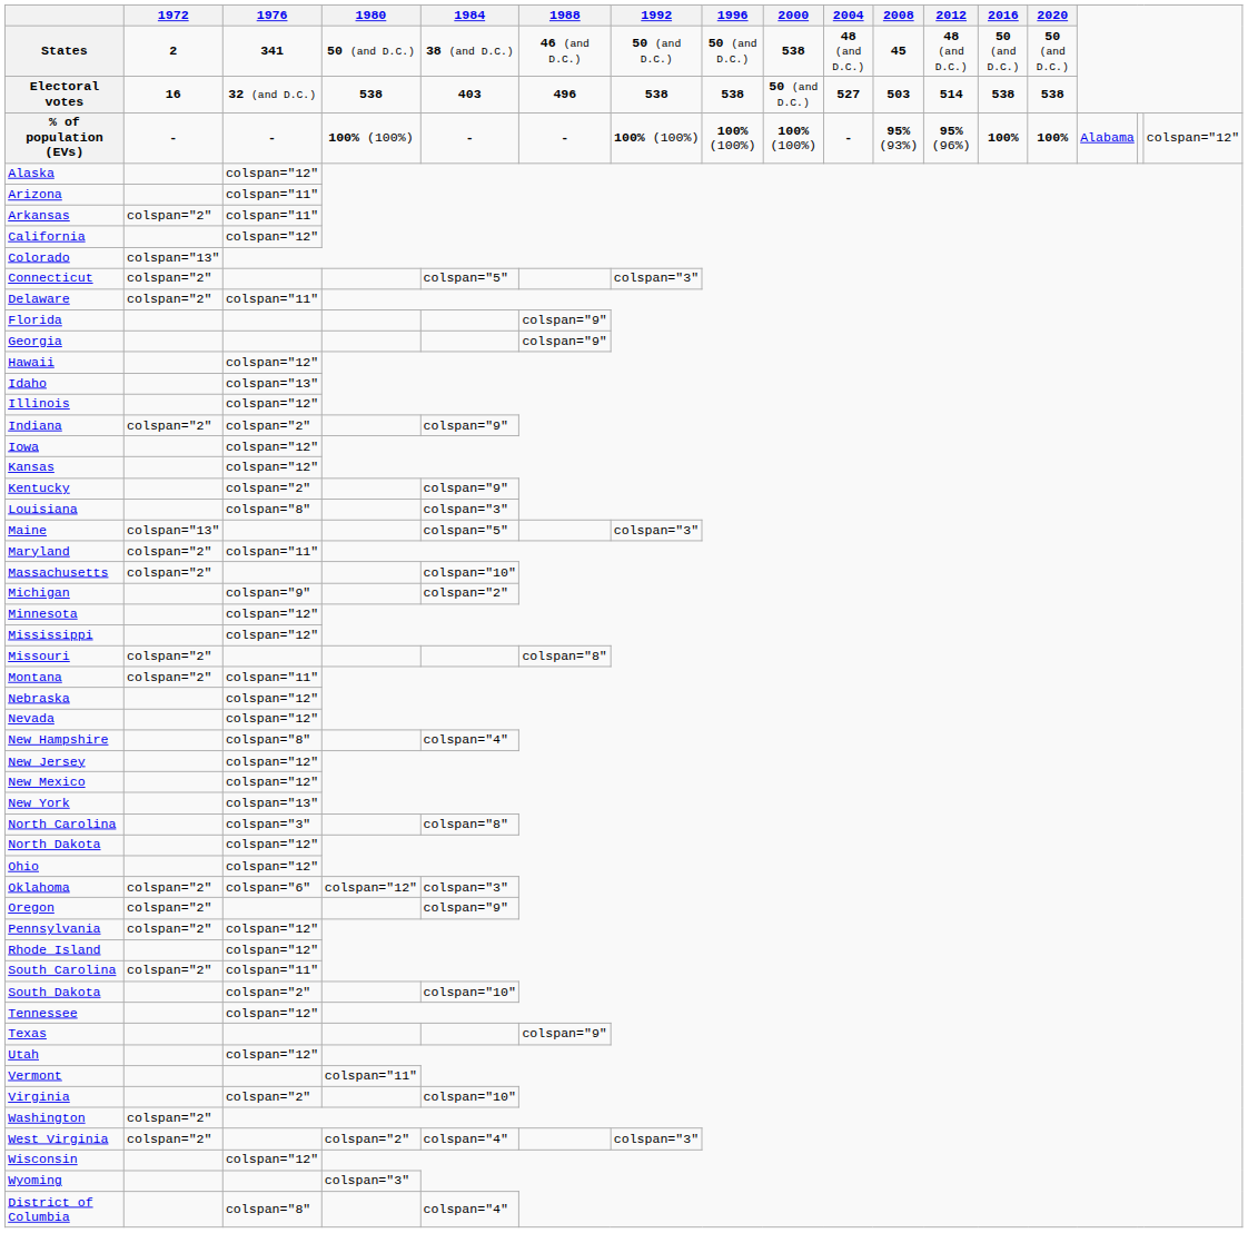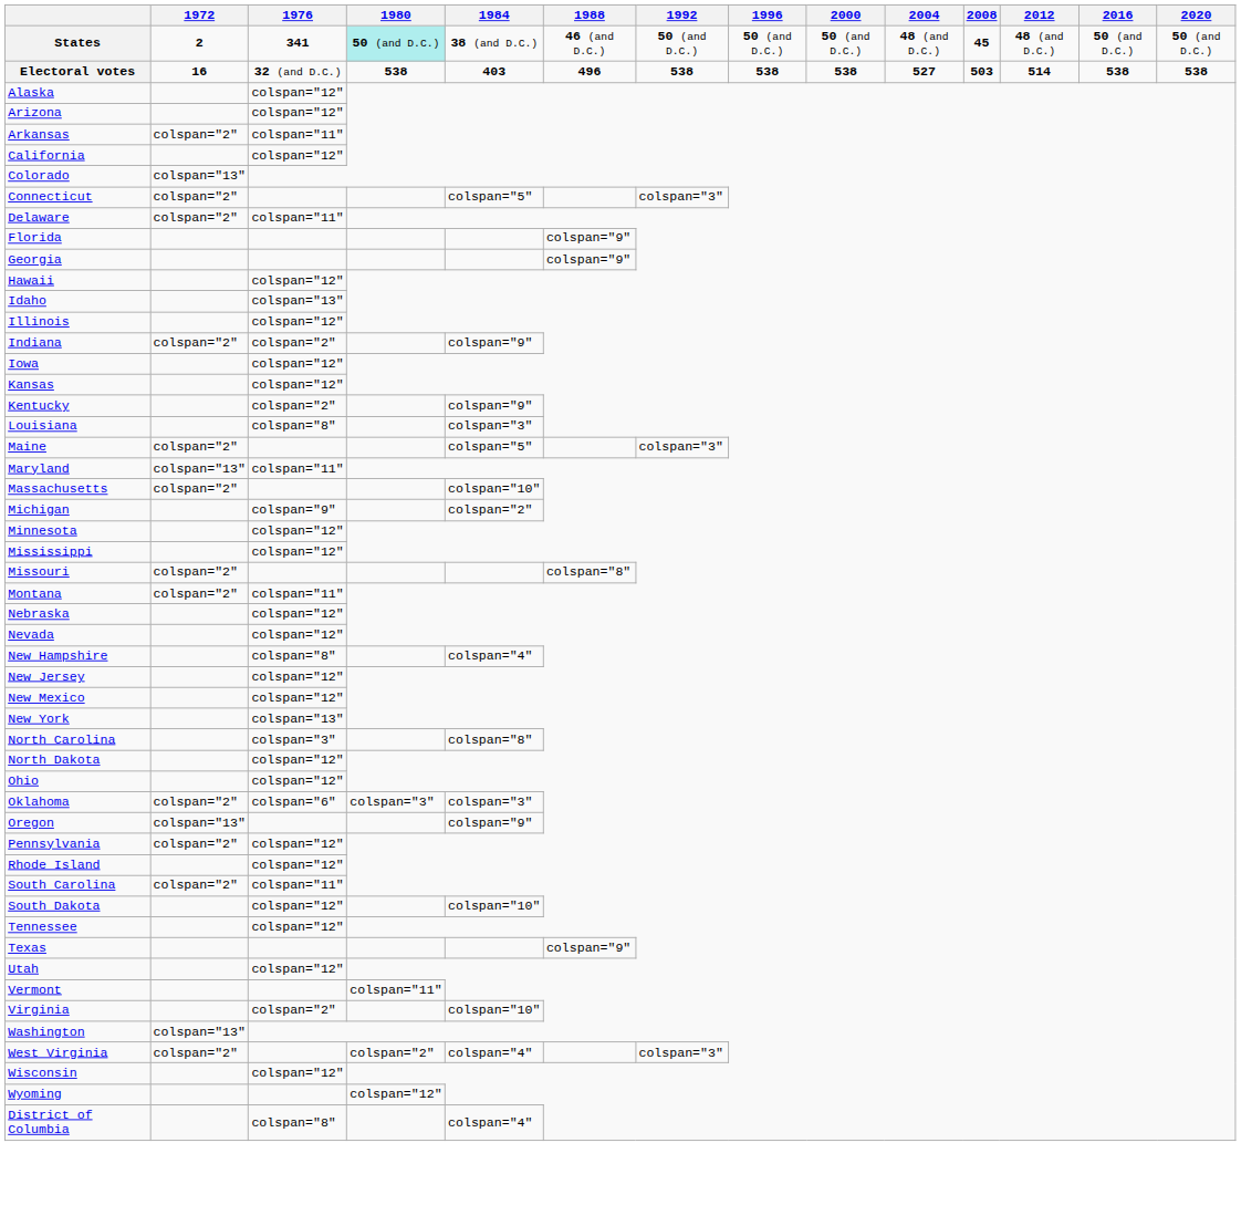States | 1980: no background -> paleturquoise background
States | 2000: 538 -> 50 (and D.C.)
Electoral votes | 2000: 50 (and D.C.) -> 538
- row: % of population (EVs) | - | - | 100% (100%) | - | - | 100% (100%) | 100% (100%) | 100% (100%) | - | 95% (93%) | 95% (96%) | 100% | 100% | Alabama | colspan="12"
Arizona | 1976: colspan="11" -> colspan="12"
Maine | 1972: colspan="13" -> colspan="2"
Maryland | 1972: colspan="2" -> colspan="13"
Oklahoma | 1980: colspan="12" -> colspan="3"
Oregon | 1972: colspan="2" -> colspan="13"
South Dakota | 1976: colspan="2" -> colspan="12"
Washington | 1972: colspan="2" -> colspan="13"
Wyoming | 1980: colspan="3" -> colspan="12"
